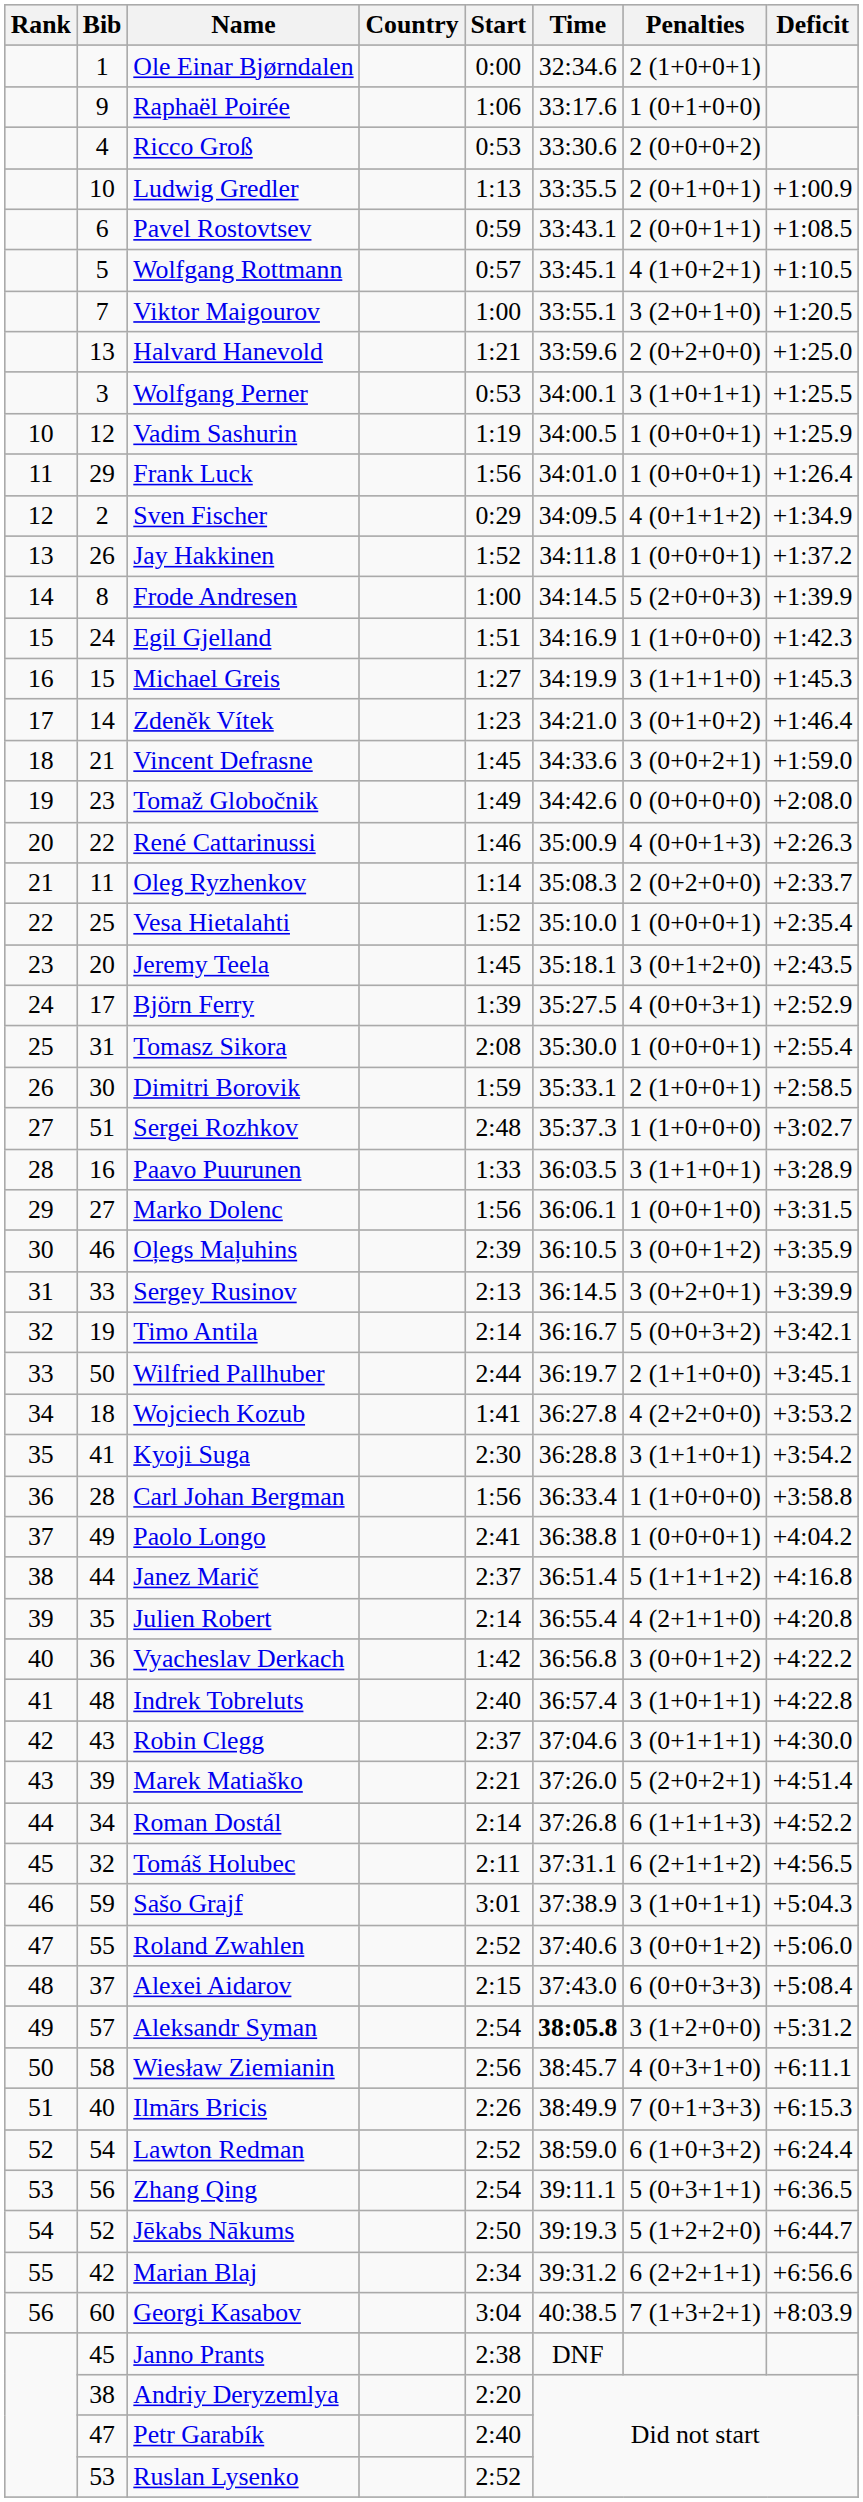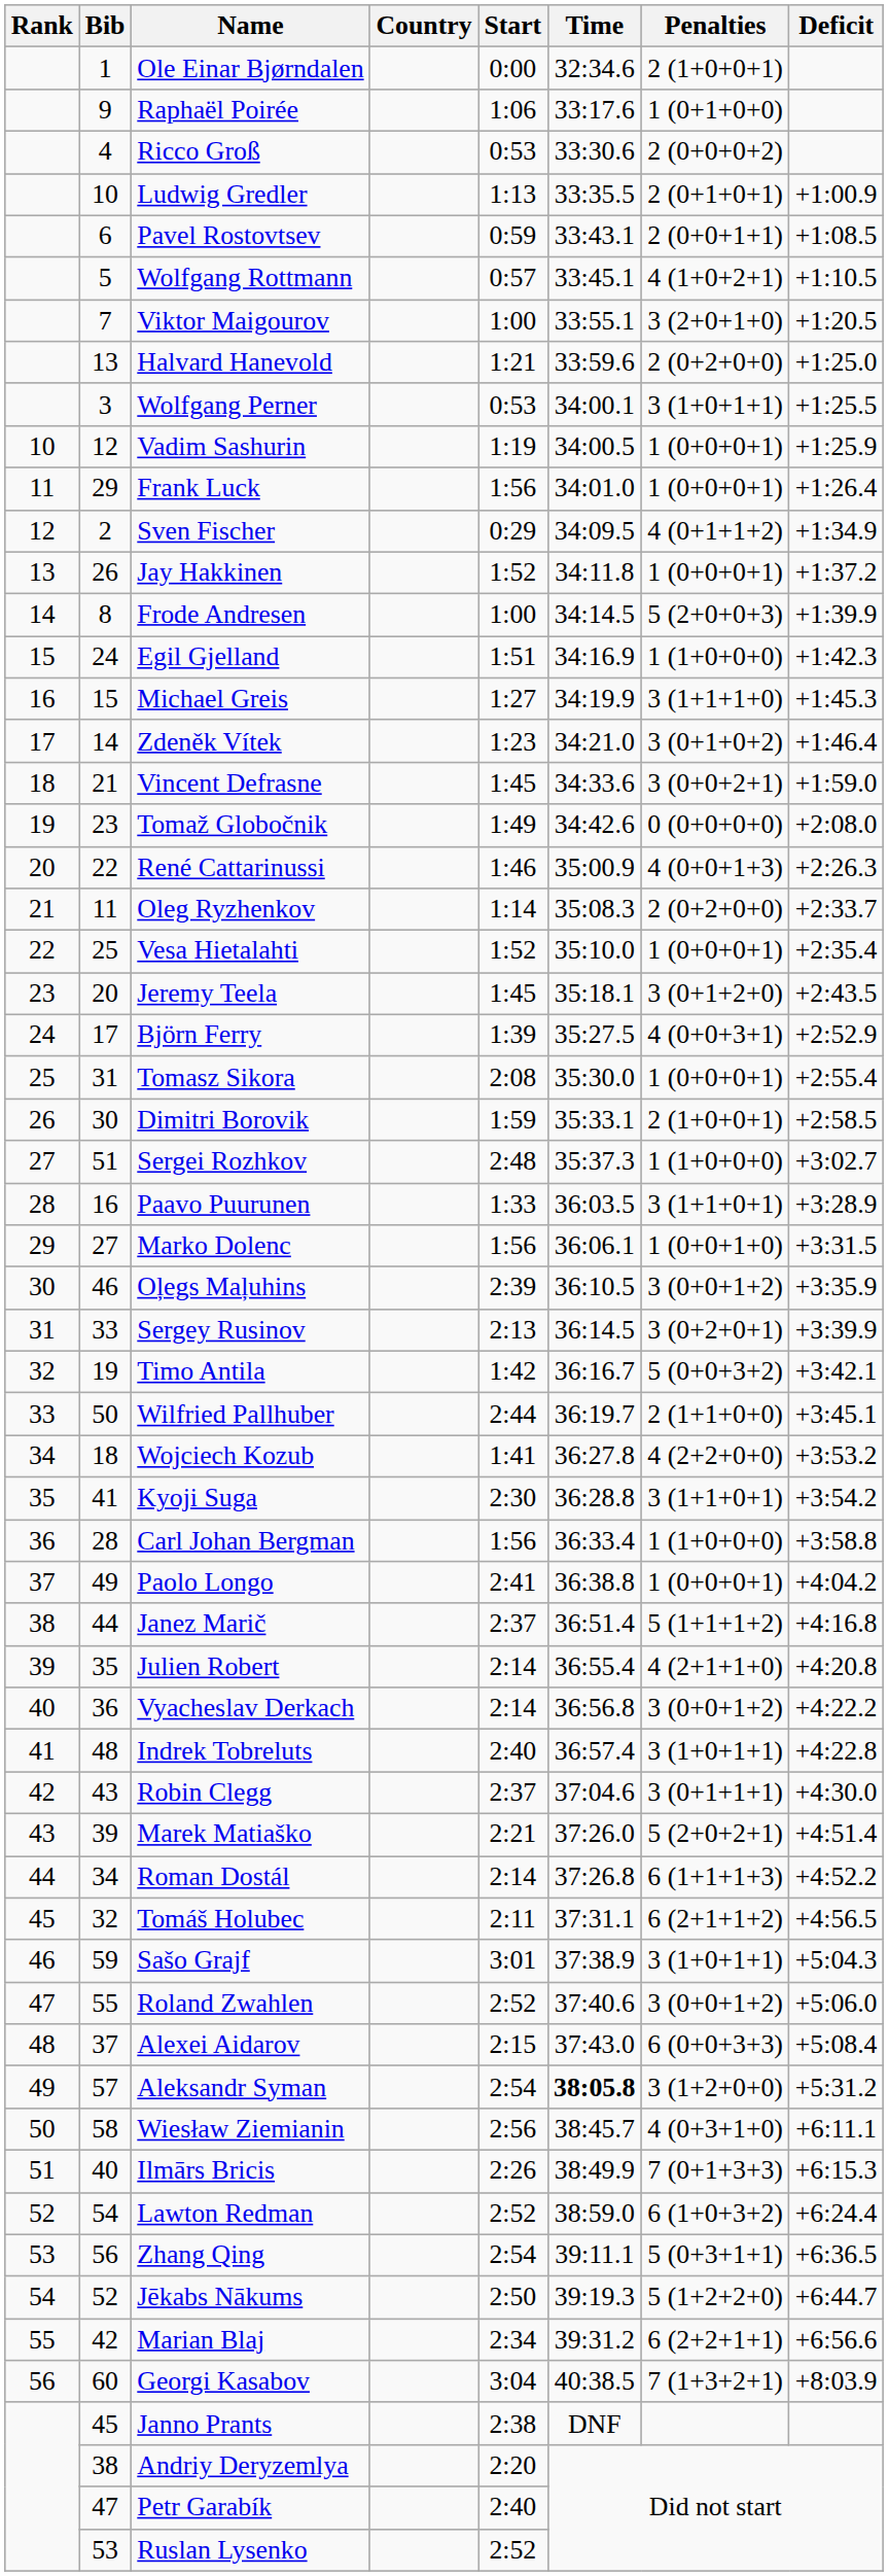Timo Antila | Start: 2:14 -> 1:42
Vyacheslav Derkach | Start: 1:42 -> 2:14
